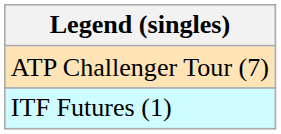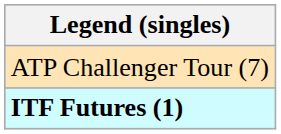row 3 | column 1: normal -> bold
